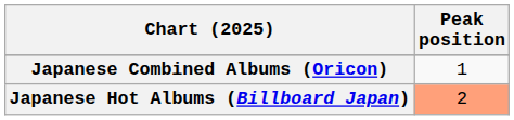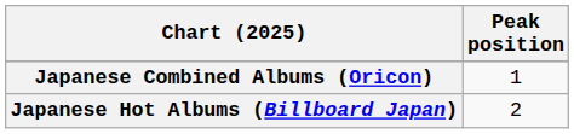Japanese Hot Albums (Billboard Japan) | Peak position: lightsalmon background -> no background
